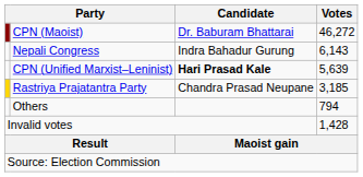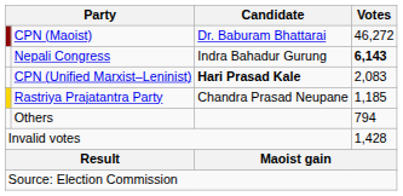Nepali Congress | Votes: normal -> bold
CPN (Unified Marxist–Leninist) | Votes: 5,639 -> 2,083
Rastriya Prajatantra Party | Votes: 3,185 -> 1,185
